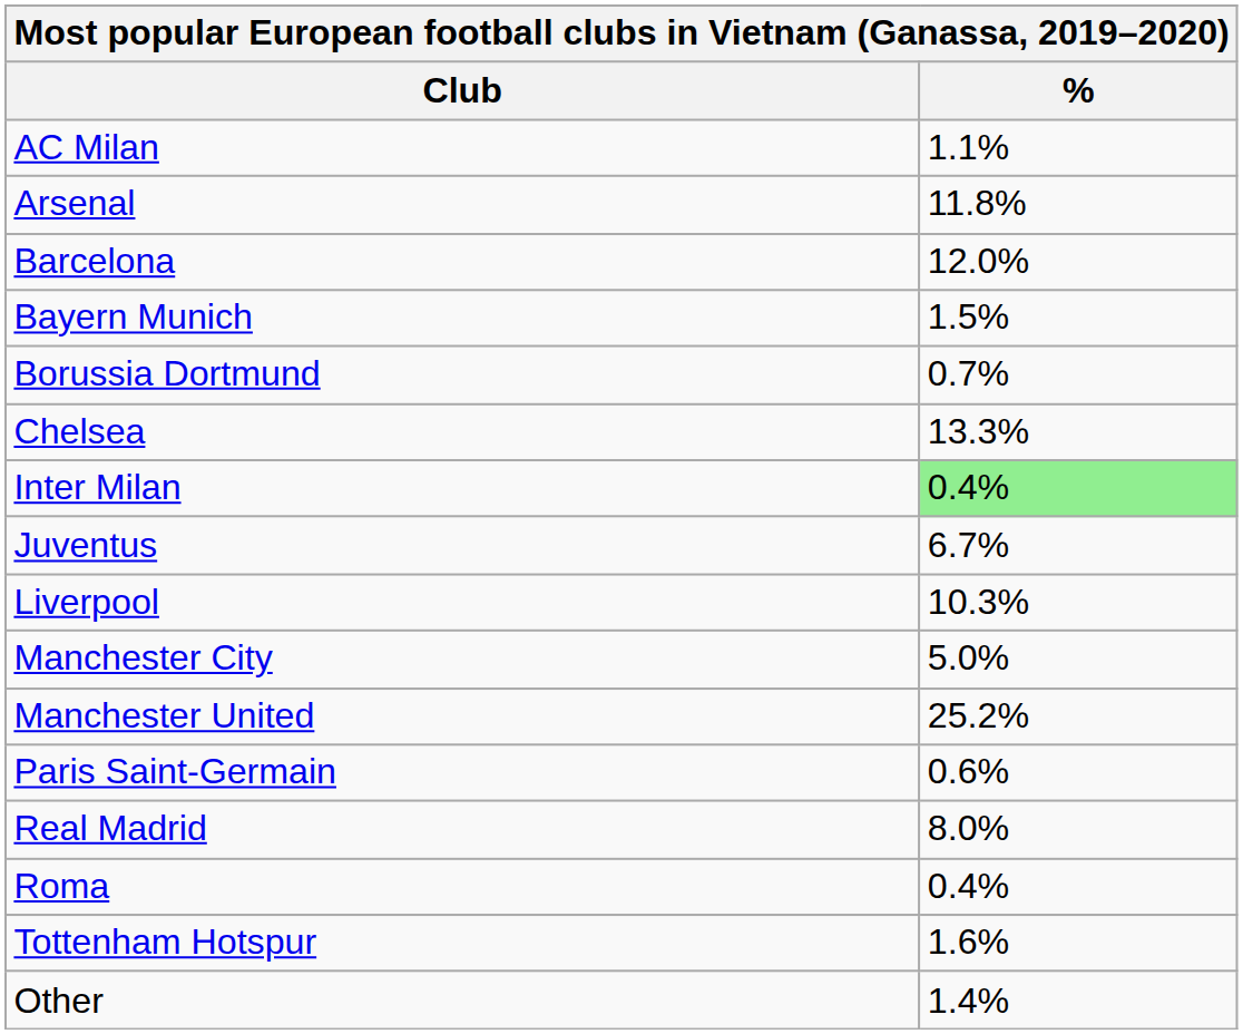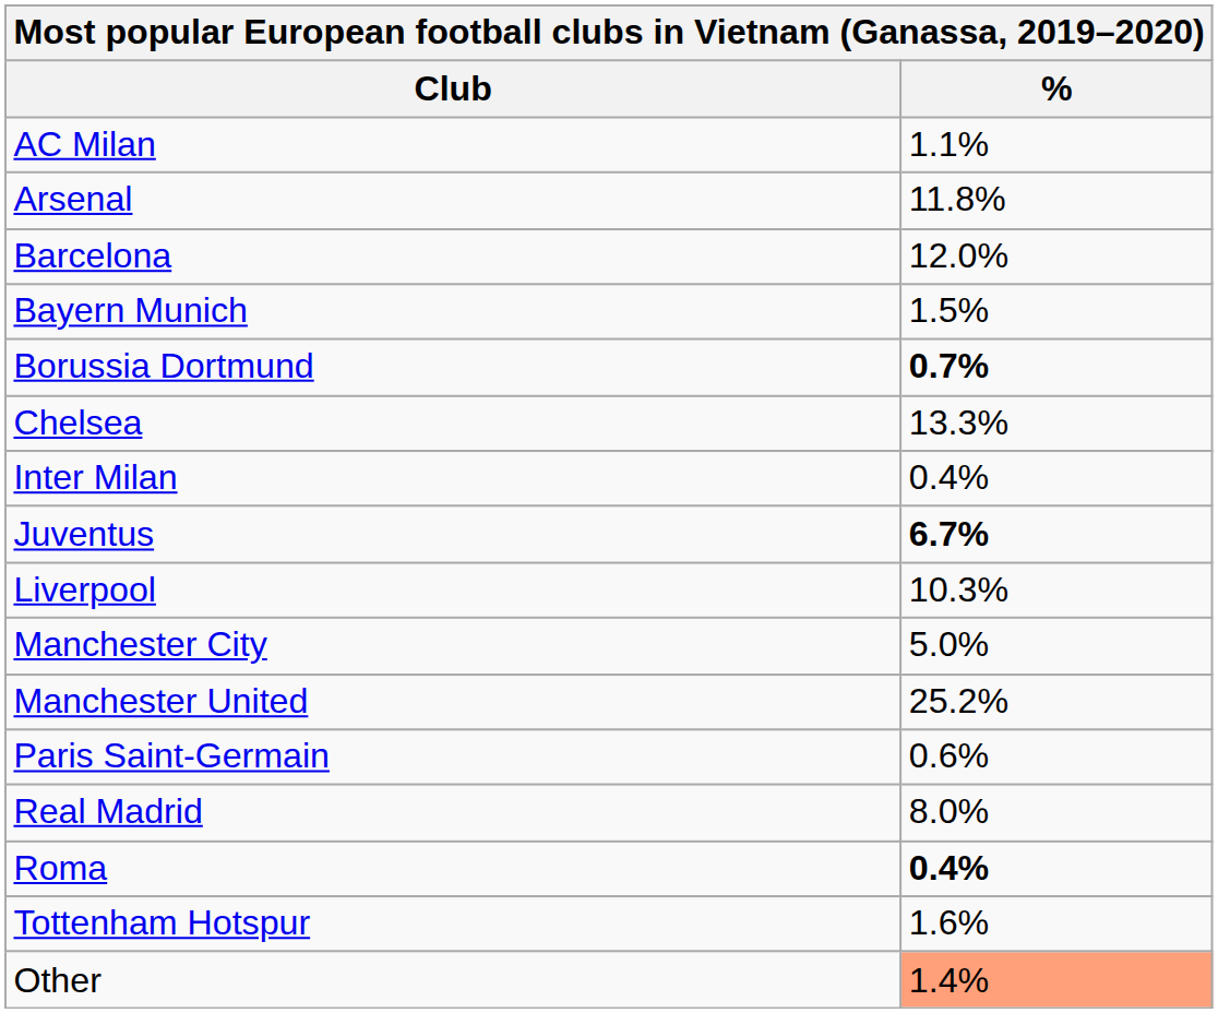Borussia Dortmund | %: normal -> bold
Inter Milan | %: lightgreen background -> no background
Juventus | %: normal -> bold
Roma | %: normal -> bold
Other | %: no background -> lightsalmon background
